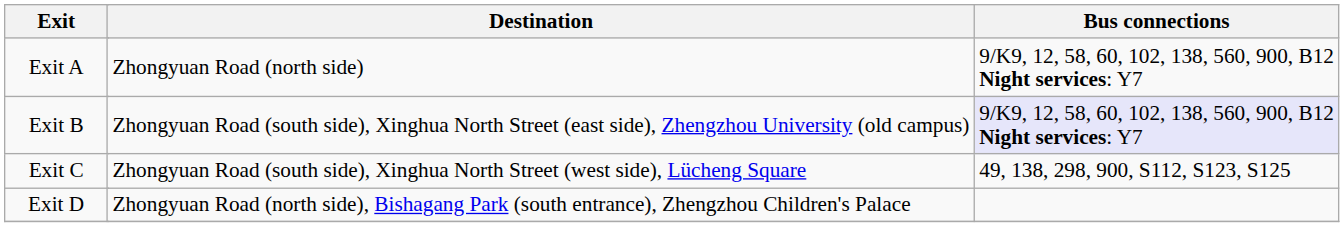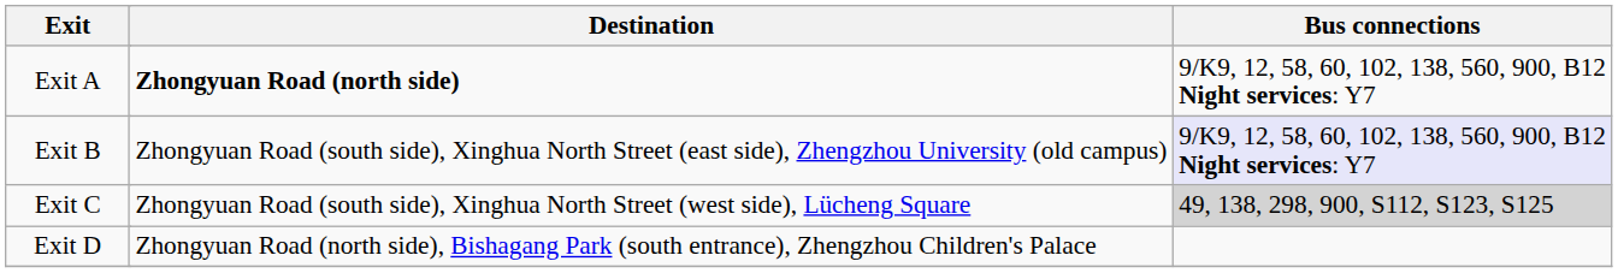Exit A | Destination: normal -> bold
Exit C | Bus connections: no background -> lightgrey background
